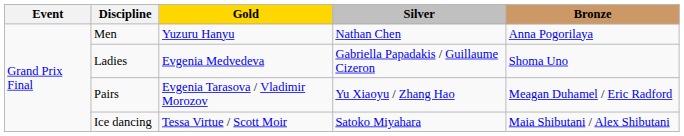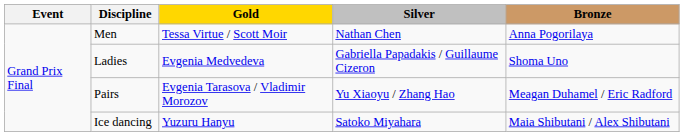Men | Gold: Yuzuru Hanyu -> Tessa Virtue / Scott Moir
Ice dancing | Gold: Tessa Virtue / Scott Moir -> Yuzuru Hanyu
